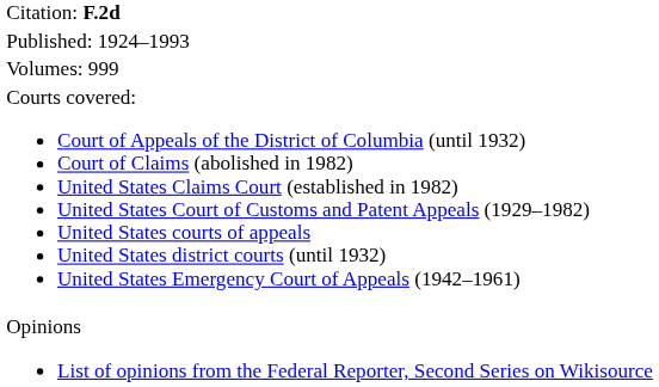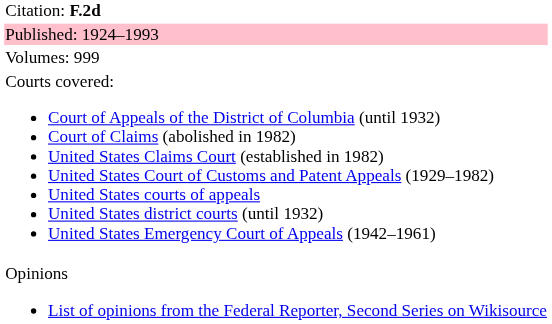row 2 | column 1: no background -> pink background
